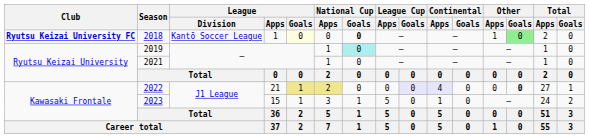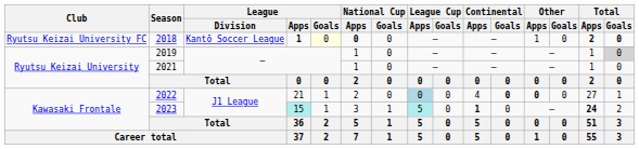2018 | Club: bold -> normal
2018 | League / Apps: normal -> bold
2018 | National Cup / Apps: normal -> bold
2018 | National Cup / Goals: bold -> normal
2018 | Other / Goals: lightgreen background -> no background
2018 | Total / Apps: normal -> bold
2018 | Total / Goals: normal -> bold
2019 | National Cup / Goals: paleturquoise background -> no background
2019 | Total / Goals: no background -> lightgrey background
2022 | League / Goals: khaki background -> no background
2022 | National Cup / Apps: khaki background -> no background
2022 | League Cup / Apps: no background -> lightblue background
2022 | League Cup / Goals: lavender background -> no background
2022 | Continental / Apps: lavender background -> no background
2022 | Continental / Goals: normal -> bold
2022 | Other / Apps: normal -> bold
2022 | Other / Goals: bold -> normal
2023 | League / Apps: no background -> paleturquoise background
2023 | League Cup / Apps: no background -> paleturquoise background
2023 | Continental / Apps: normal -> bold
2023 | Total / Apps: normal -> bold
